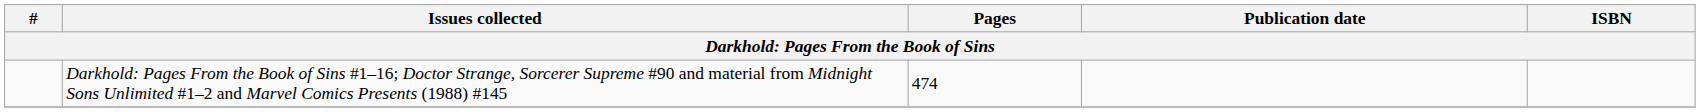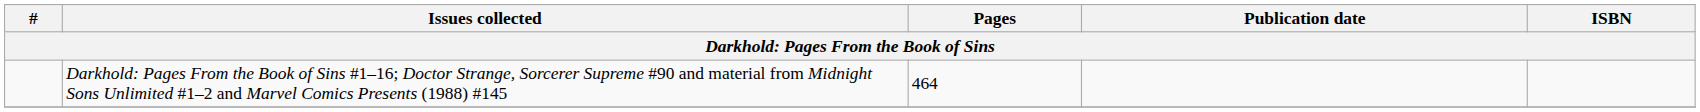row 3 | Pages: 474 -> 464
